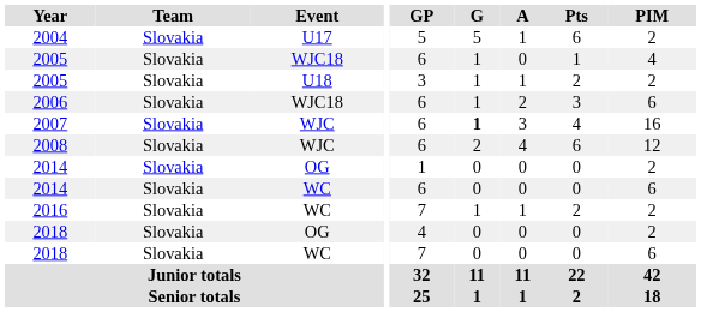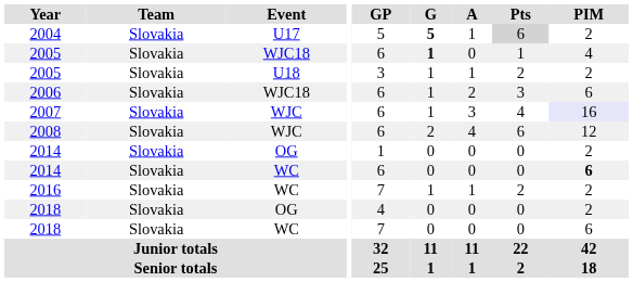2004 | G: normal -> bold
2004 | Pts: no background -> lightgrey background
2005 / WJC18 | G: normal -> bold
2007 | G: bold -> normal
2007 | PIM: no background -> lavender background
2014 / WC | PIM: normal -> bold
